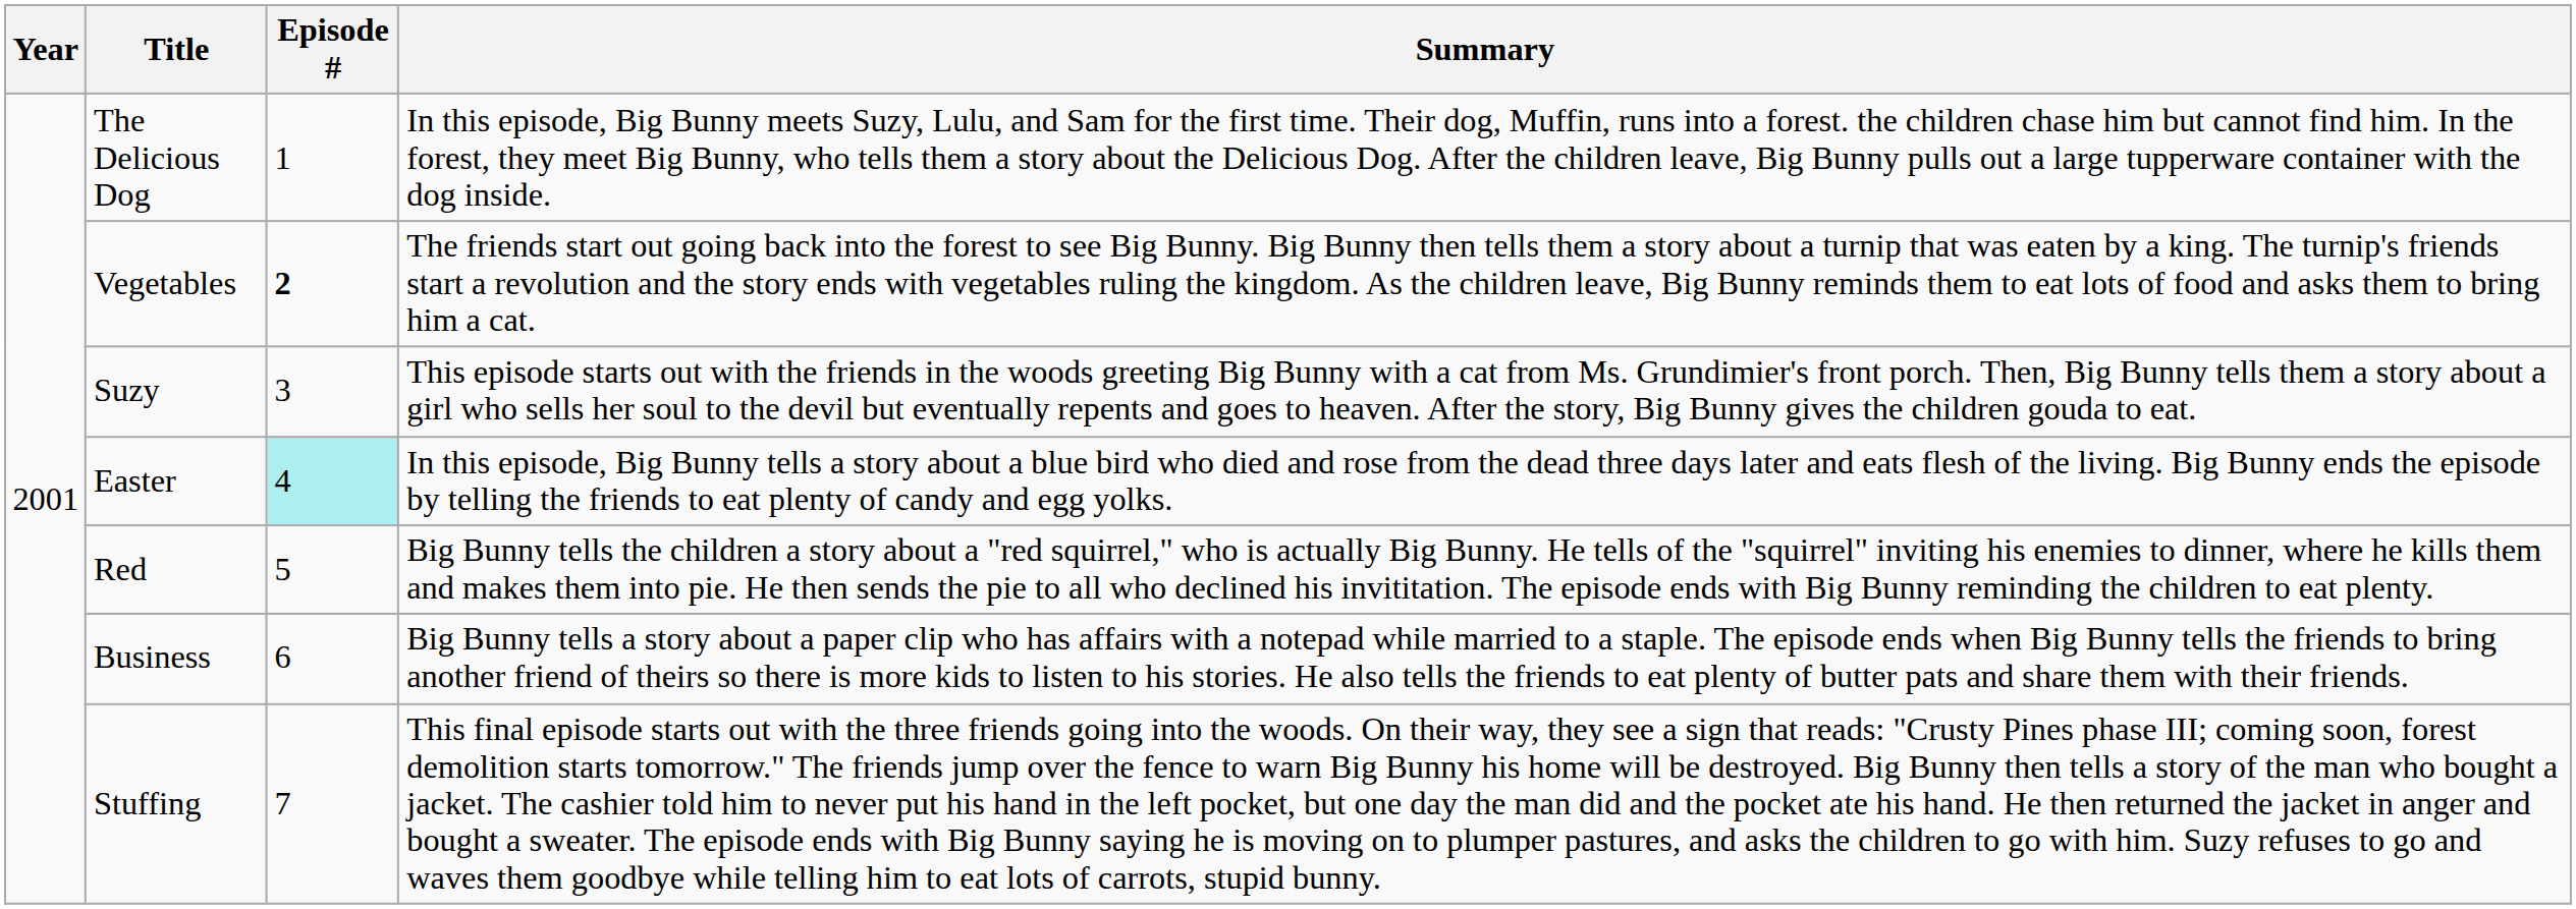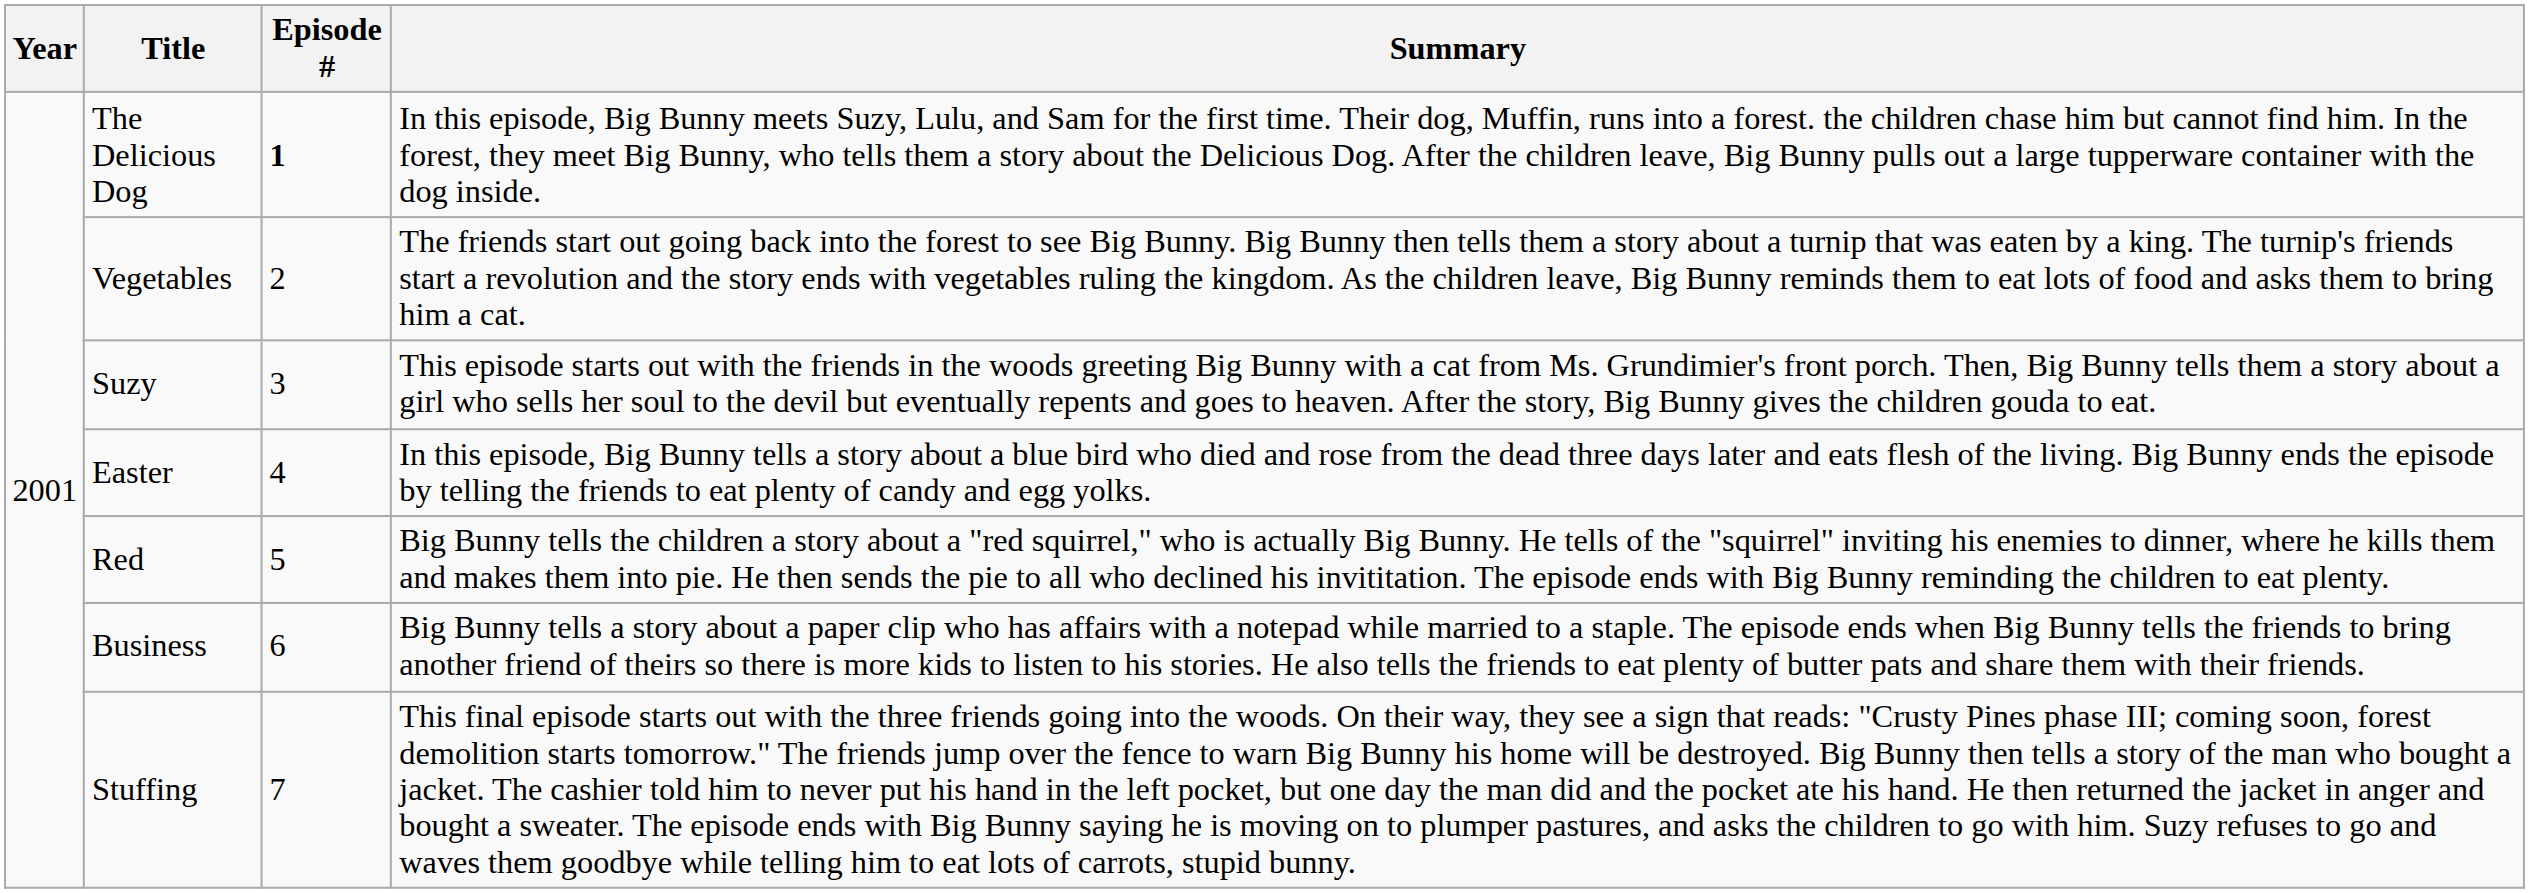The Delicious Dog | Episode #: normal -> bold
Vegetables | Episode #: bold -> normal
Easter | Episode #: paleturquoise background -> no background
